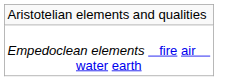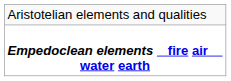row 2 | column 1: normal -> bold
